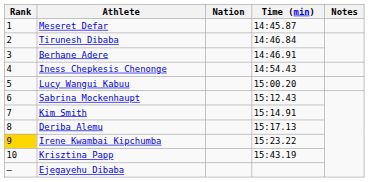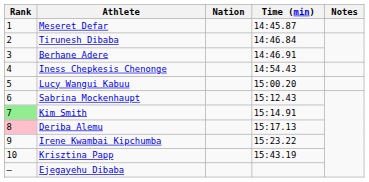Kim Smith | Rank: no background -> lightgreen background
Deriba Alemu | Rank: no background -> pink background
Irene Kwambai Kipchumba | Rank: gold background -> no background
